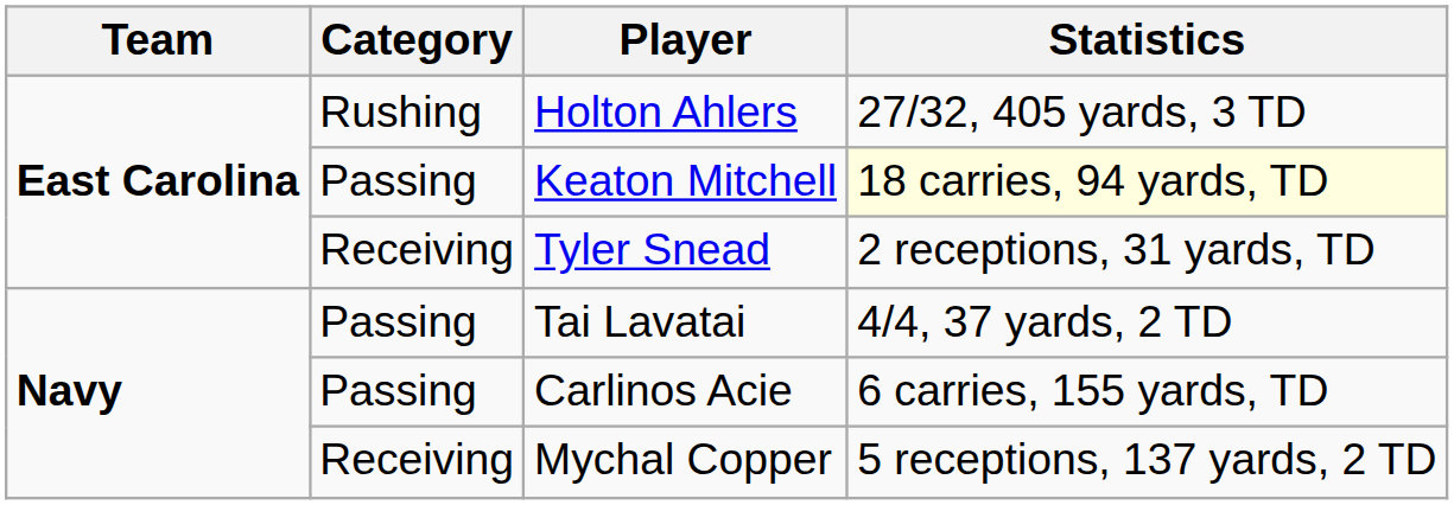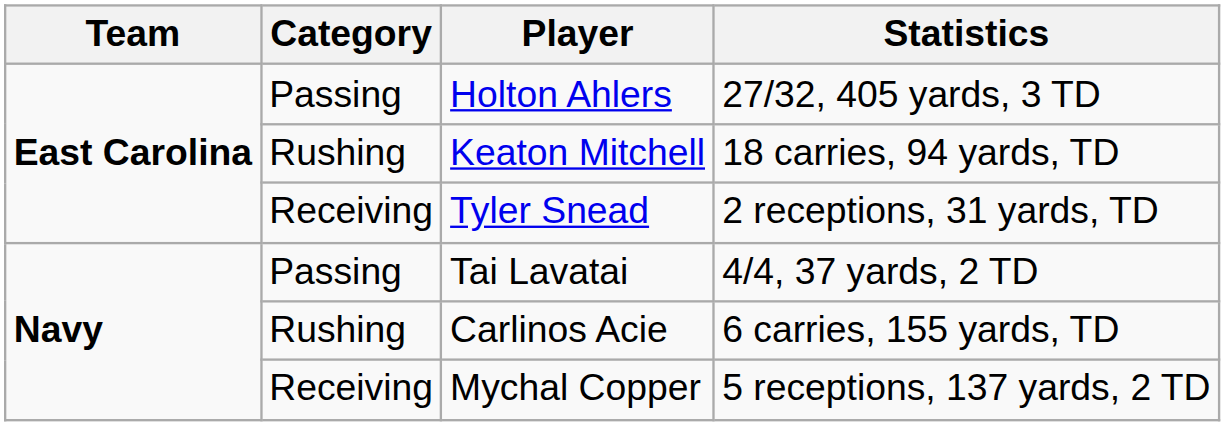Holton Ahlers | Category: Rushing -> Passing
Keaton Mitchell | Category: Passing -> Rushing
Keaton Mitchell | Statistics: lightyellow background -> no background
Carlinos Acie | Category: Passing -> Rushing
